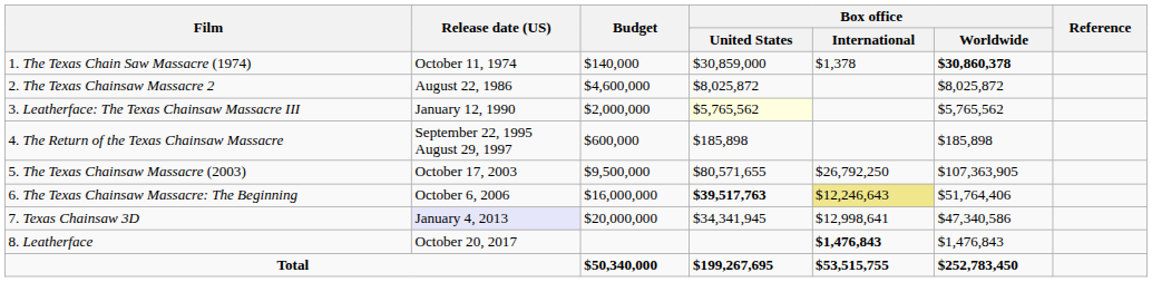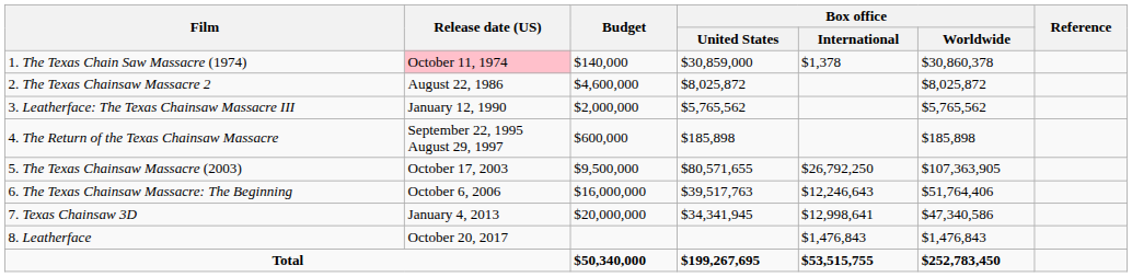1. The Texas Chain Saw Massacre (1974) | Release date (US): no background -> pink background
1. The Texas Chain Saw Massacre (1974) | Box office / Worldwide: bold -> normal
3. Leatherface: The Texas Chainsaw Massacre III | Box office / United States: lightyellow background -> no background
6. The Texas Chainsaw Massacre: The Beginning | Box office / United States: bold -> normal
6. The Texas Chainsaw Massacre: The Beginning | Box office / International: khaki background -> no background
7. Texas Chainsaw 3D | Release date (US): lavender background -> no background
8. Leatherface | Box office / International: bold -> normal
